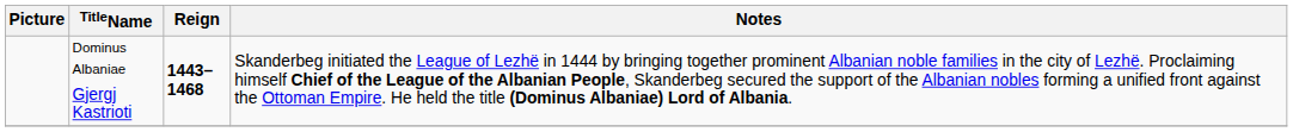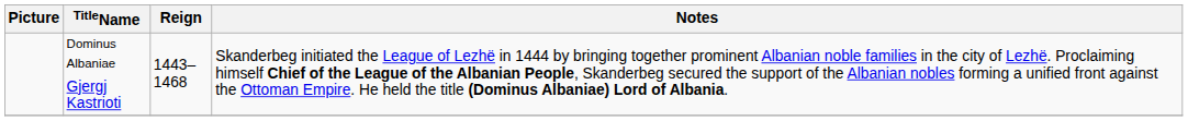Dominus Albaniae Gjergj Kastrioti | Reign: bold -> normal
